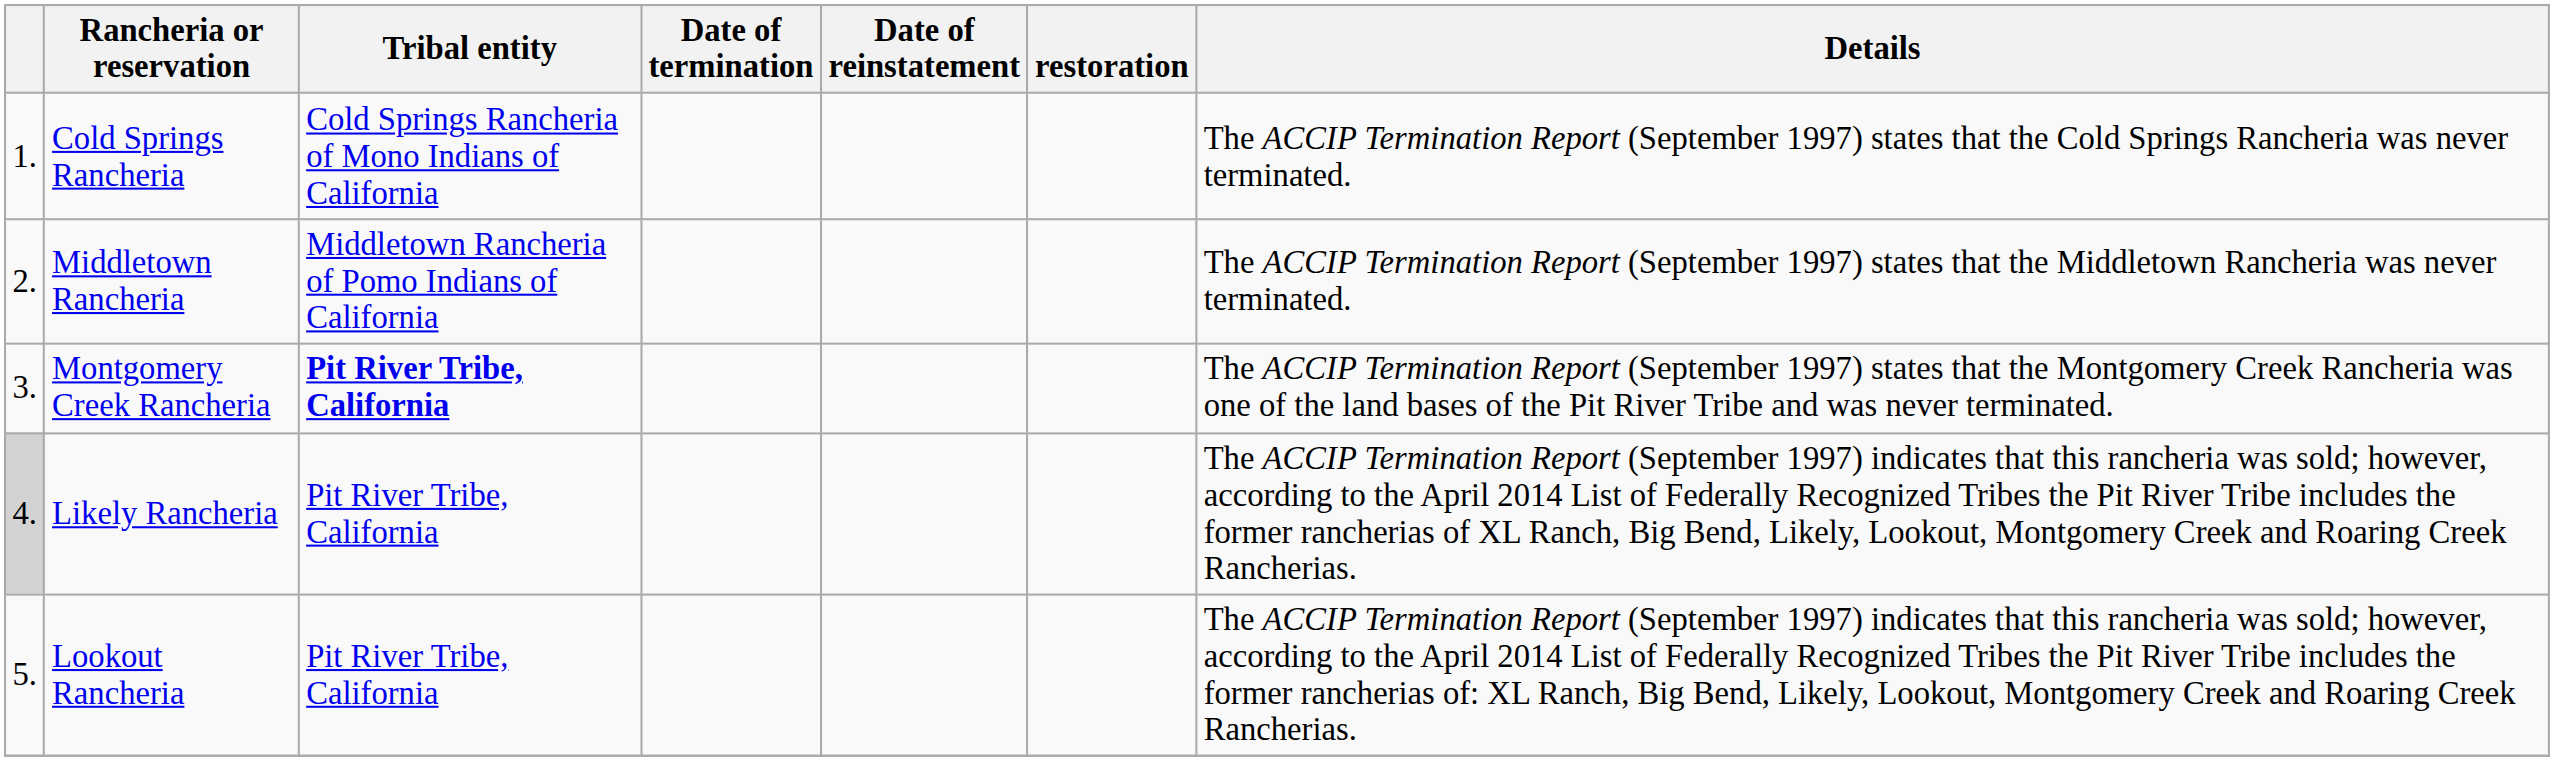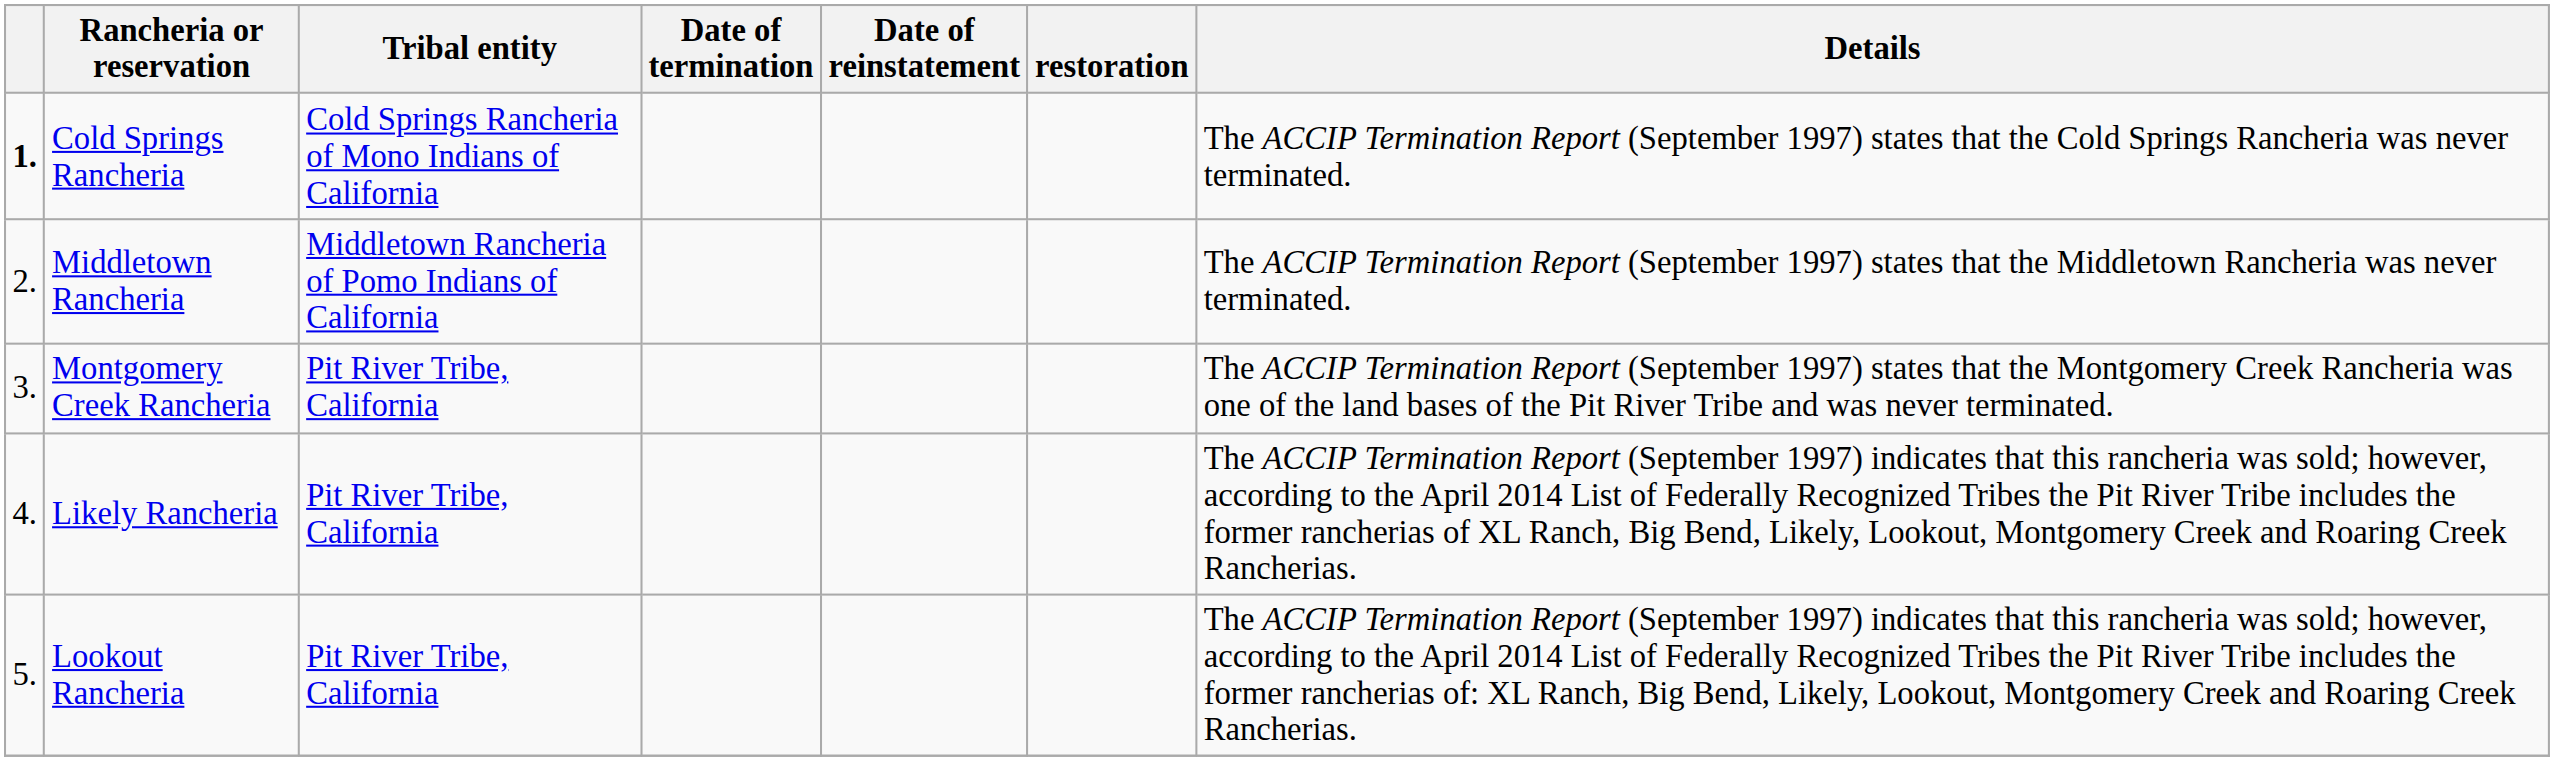Cold Springs Rancheria | column 1: normal -> bold
Montgomery Creek Rancheria | Tribal entity: bold -> normal
Likely Rancheria | column 1: lightgrey background -> no background
